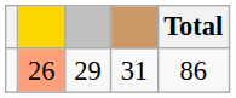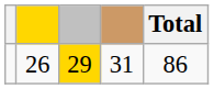row 2 | column 2: lightsalmon background -> no background
row 2 | column 3: no background -> gold background
